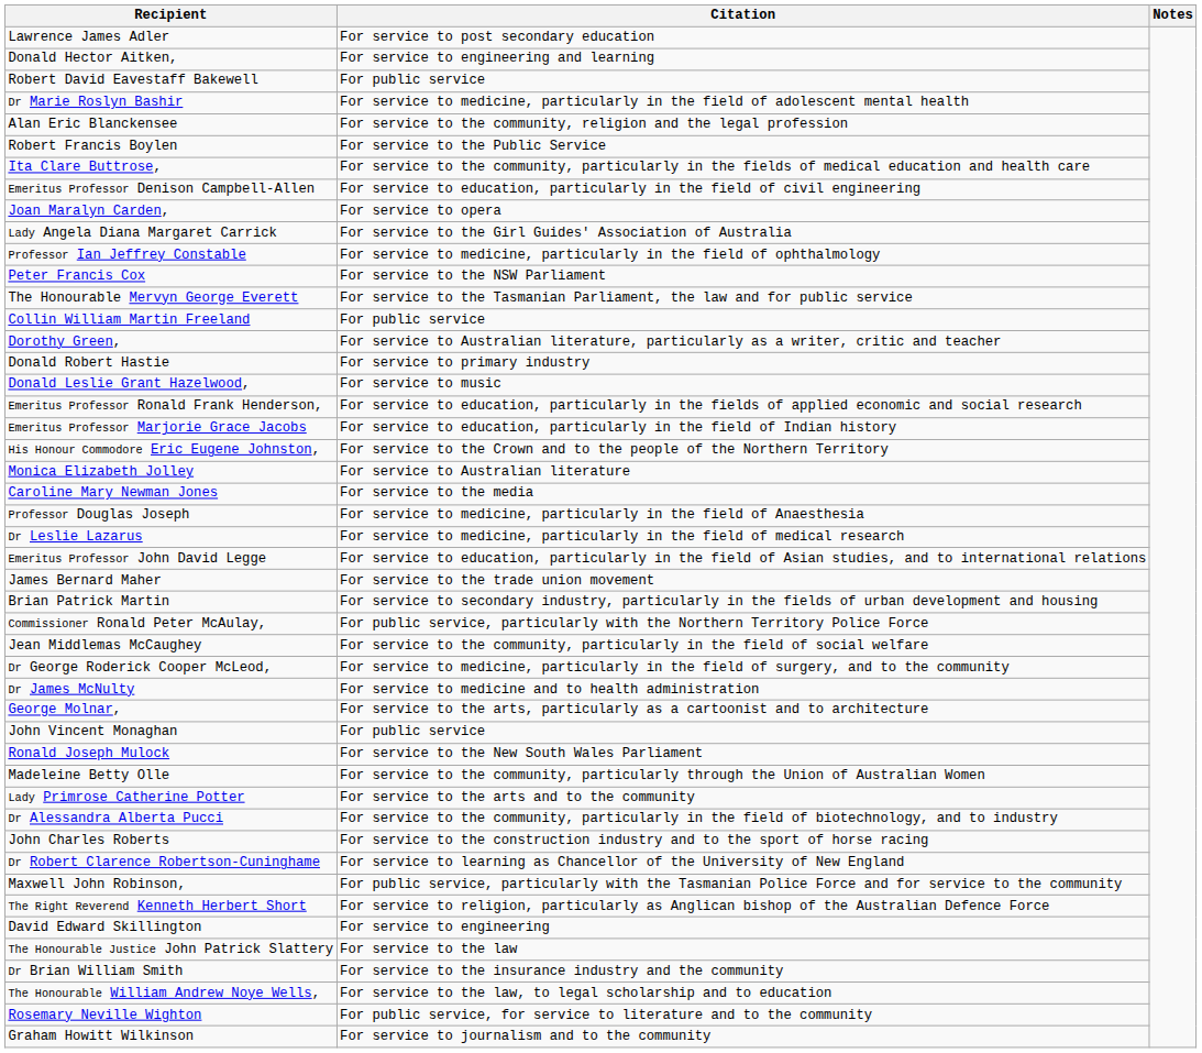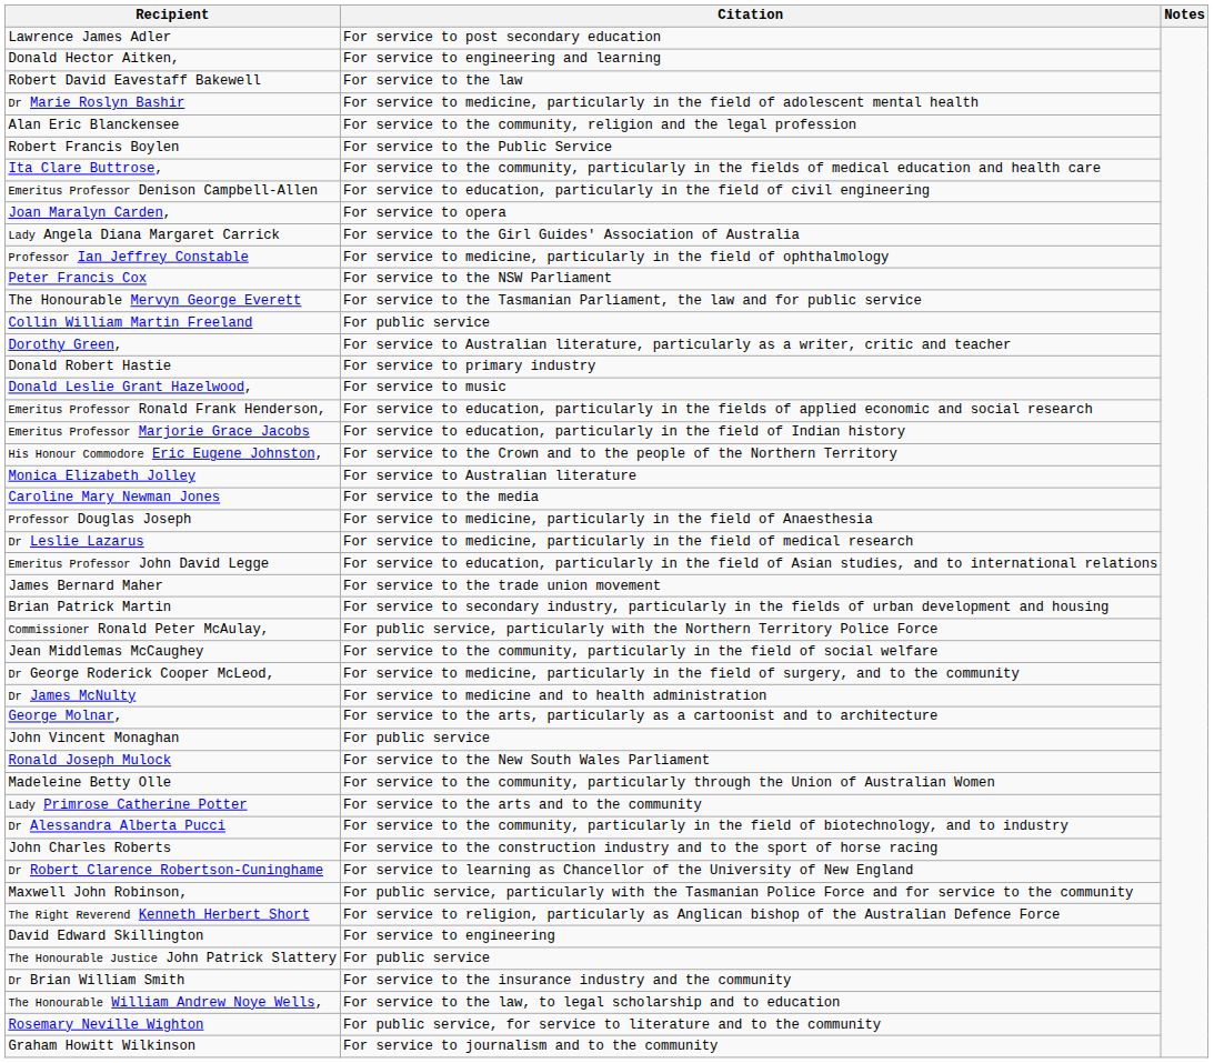Robert David Eavestaff Bakewell | Citation: For public service -> For service to the law
The Honourable Justice John Patrick Slattery | Citation: For service to the law -> For public service
